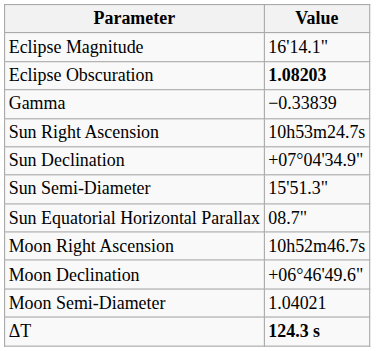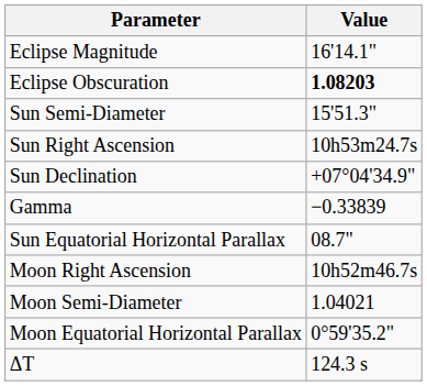rows swapped: Gamma <-> Sun Semi-Diameter
- row: Moon Declination | +06°46'49.6"
+ row: Moon Equatorial Horizontal Parallax | 0°59'35.2"
ΔT | Value: bold -> normal
